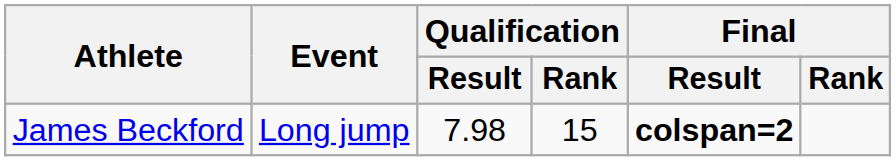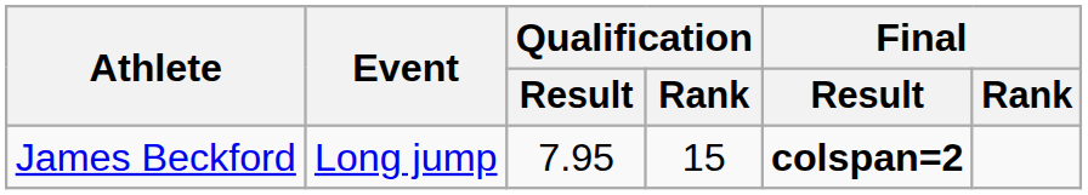James Beckford | Qualification / Result: 7.98 -> 7.95
